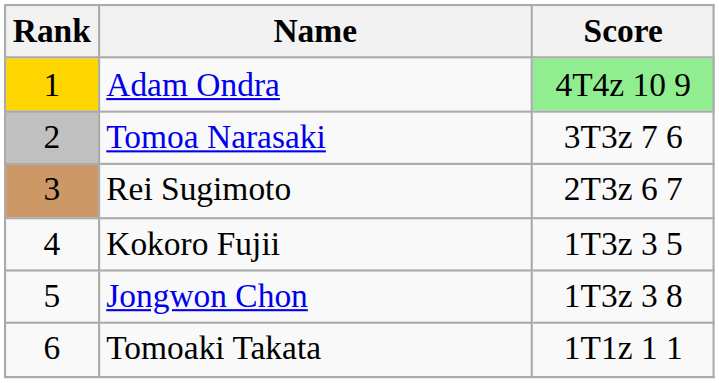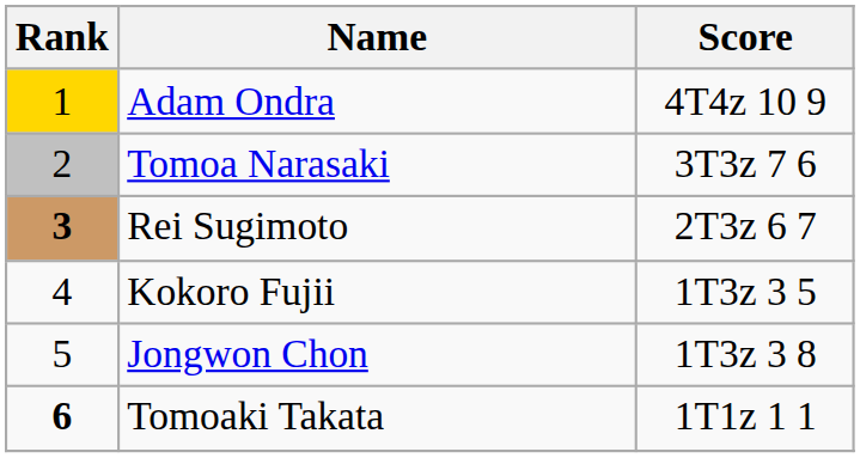Adam Ondra | Score: lightgreen background -> no background
Rei Sugimoto | Rank: normal -> bold
Tomoaki Takata | Rank: normal -> bold
